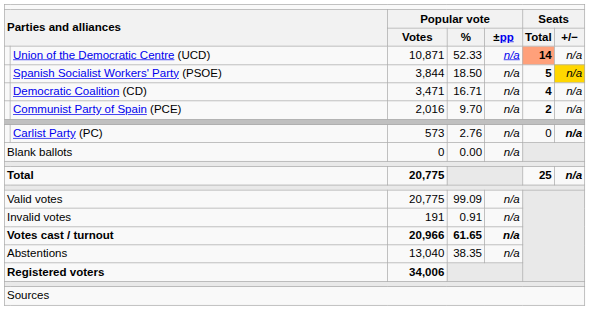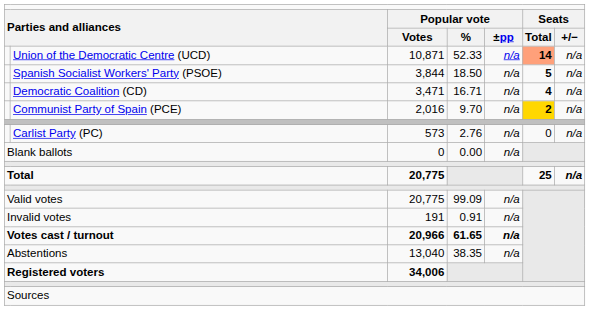Spanish Socialist Workers' Party (PSOE) | column 7: gold background -> no background
Communist Party of Spain (PCE) | column 6: no background -> gold background
Carlist Party (PC) | column 7: bold -> normal
